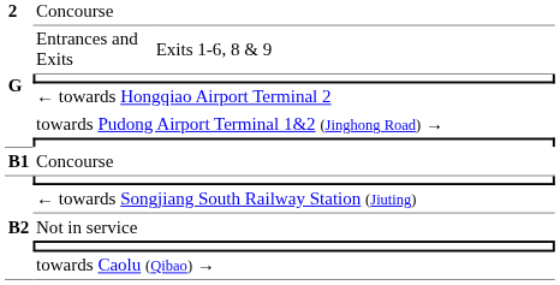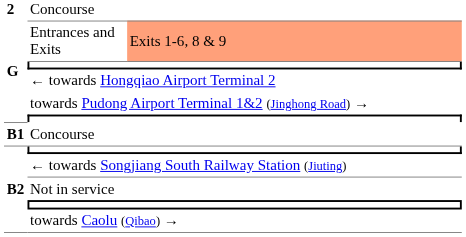Entrances and Exits | column 3: no background -> lightsalmon background
